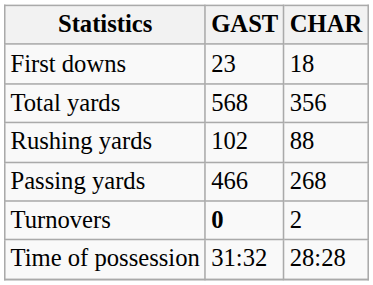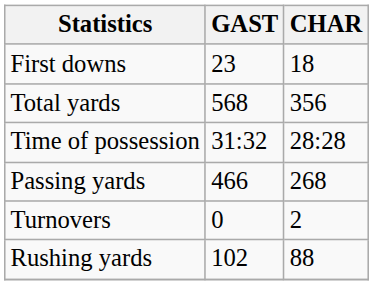rows swapped: Rushing yards <-> Time of possession
Turnovers | GAST: bold -> normal
